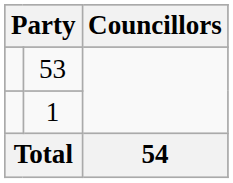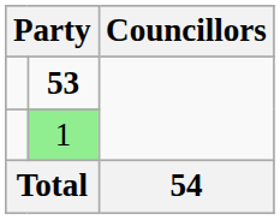53 | column 2: normal -> bold
1 | column 2: no background -> lightgreen background
